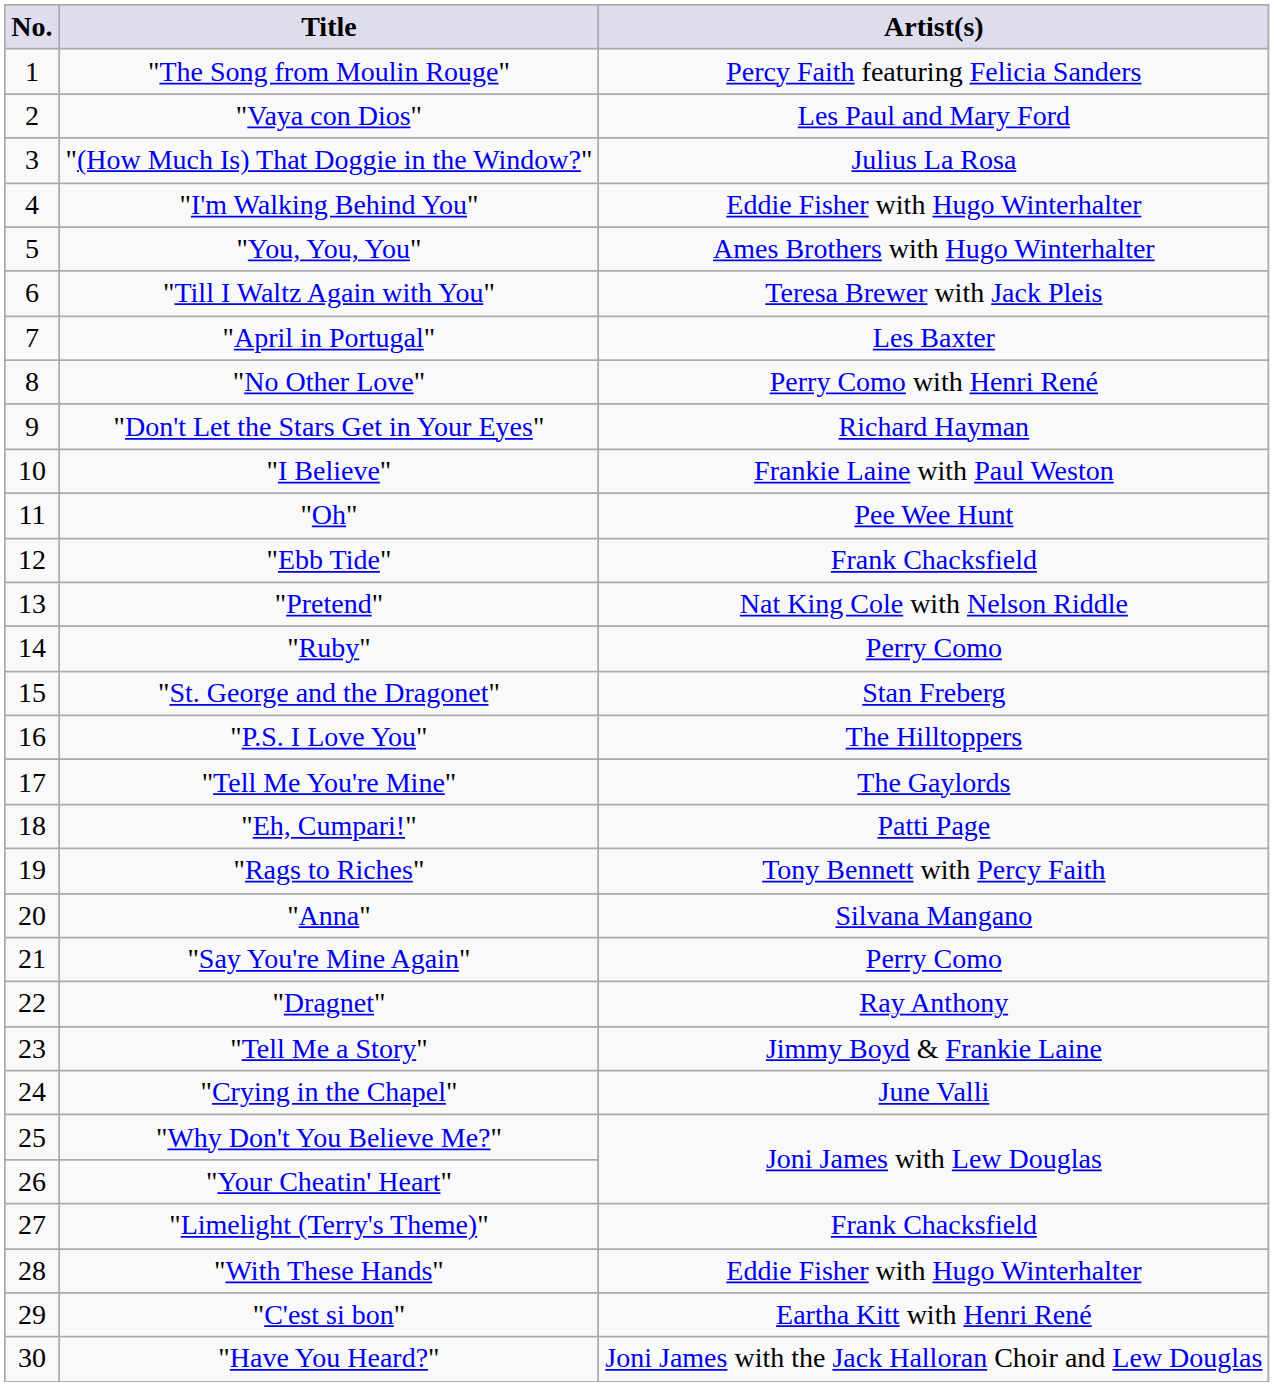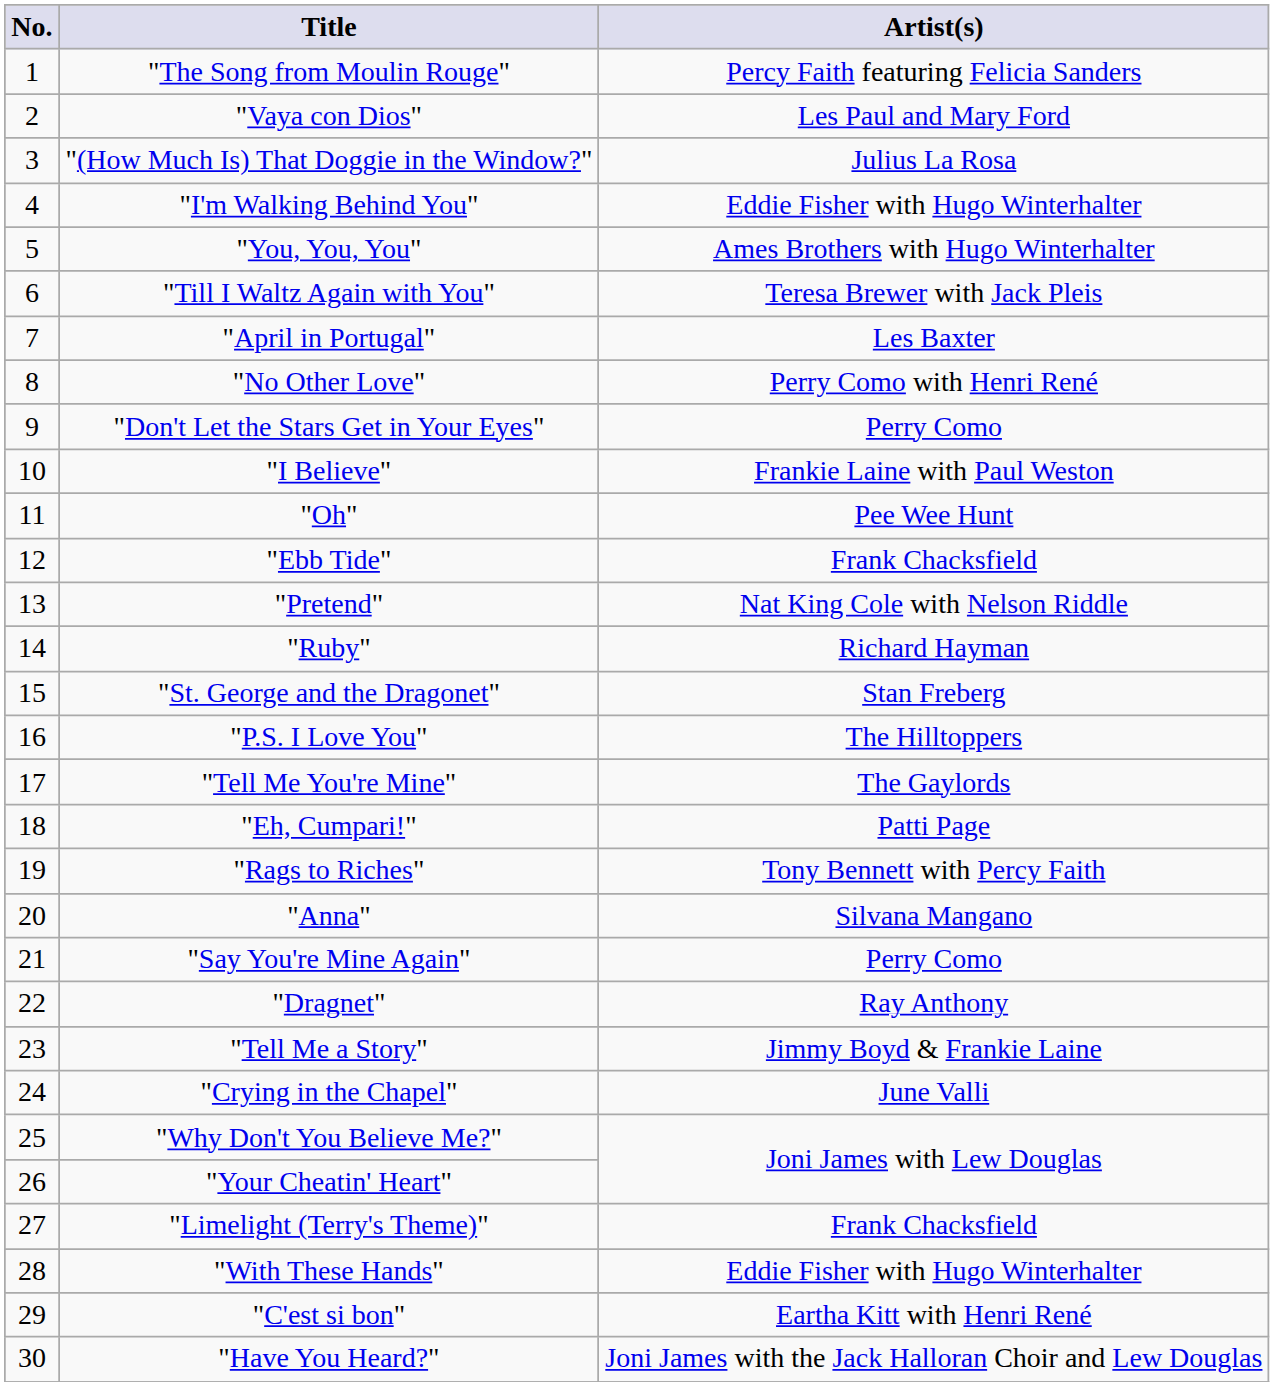"Don't Let the Stars Get in Your Eyes" | Artist(s): Richard Hayman -> Perry Como
"Ruby" | Artist(s): Perry Como -> Richard Hayman
